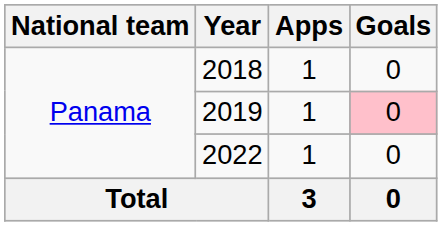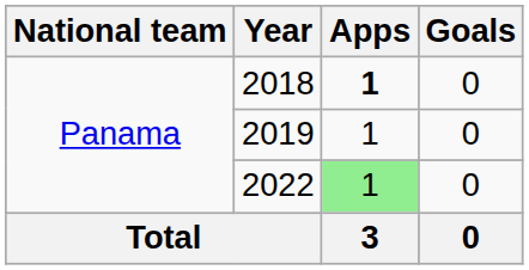2018 | Apps: normal -> bold
2019 | Goals: pink background -> no background
2022 | Apps: no background -> lightgreen background
